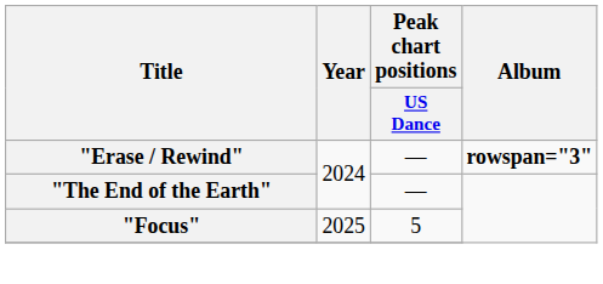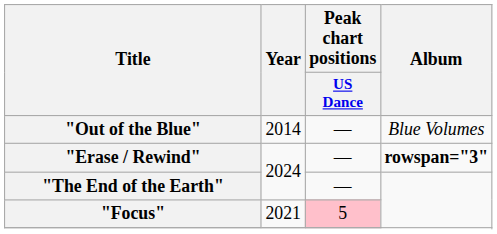+ row: "Out of the Blue" | 2014 | — | Blue Volumes
"Focus" | Year: 2025 -> 2021
"Focus" | Peak chart positions / US Dance: no background -> pink background
